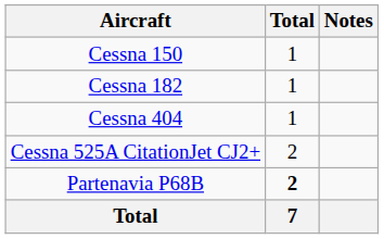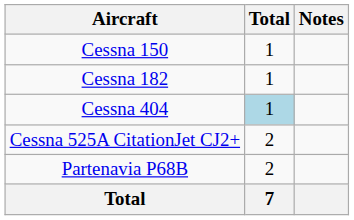Cessna 404 | Total: no background -> lightblue background
Partenavia P68B | Total: bold -> normal
